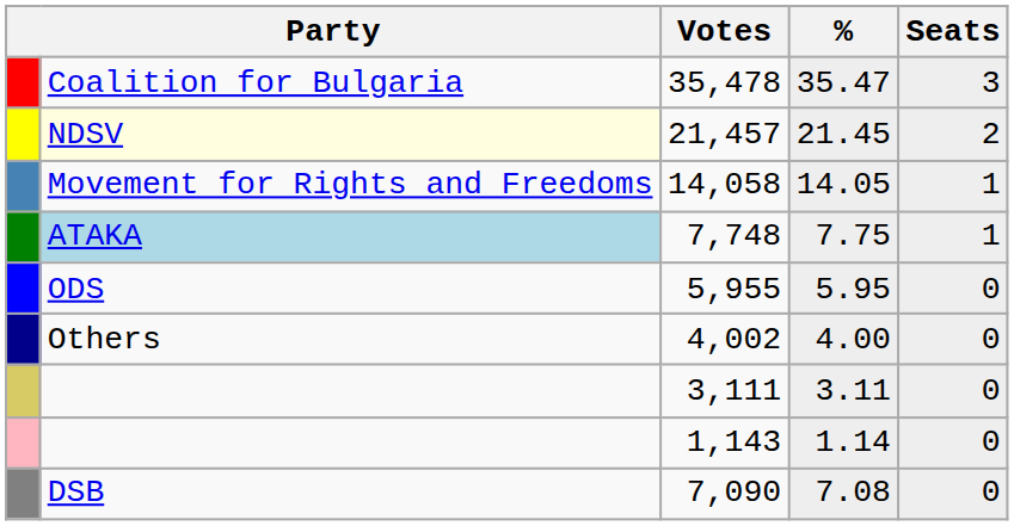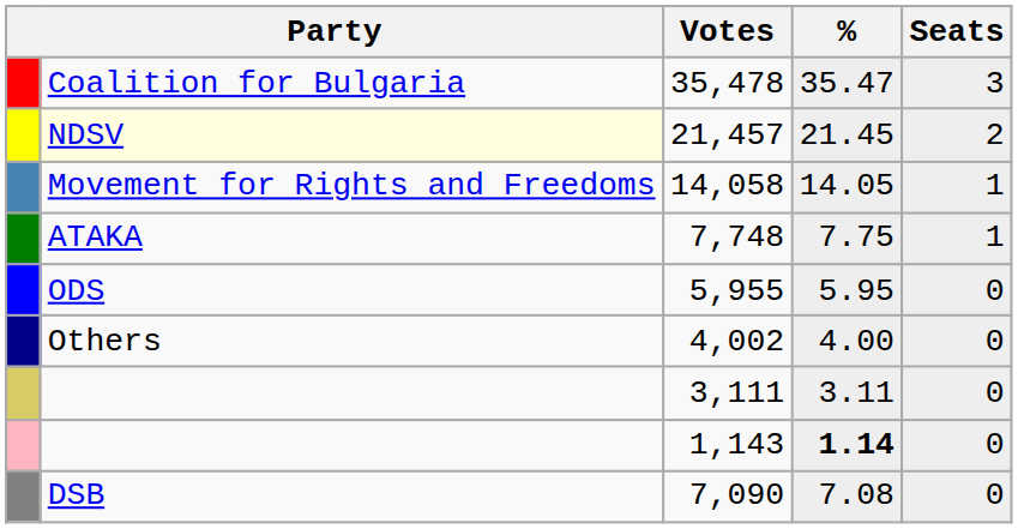7,748 | column 2: lightblue background -> no background
1,143 | %: normal -> bold
